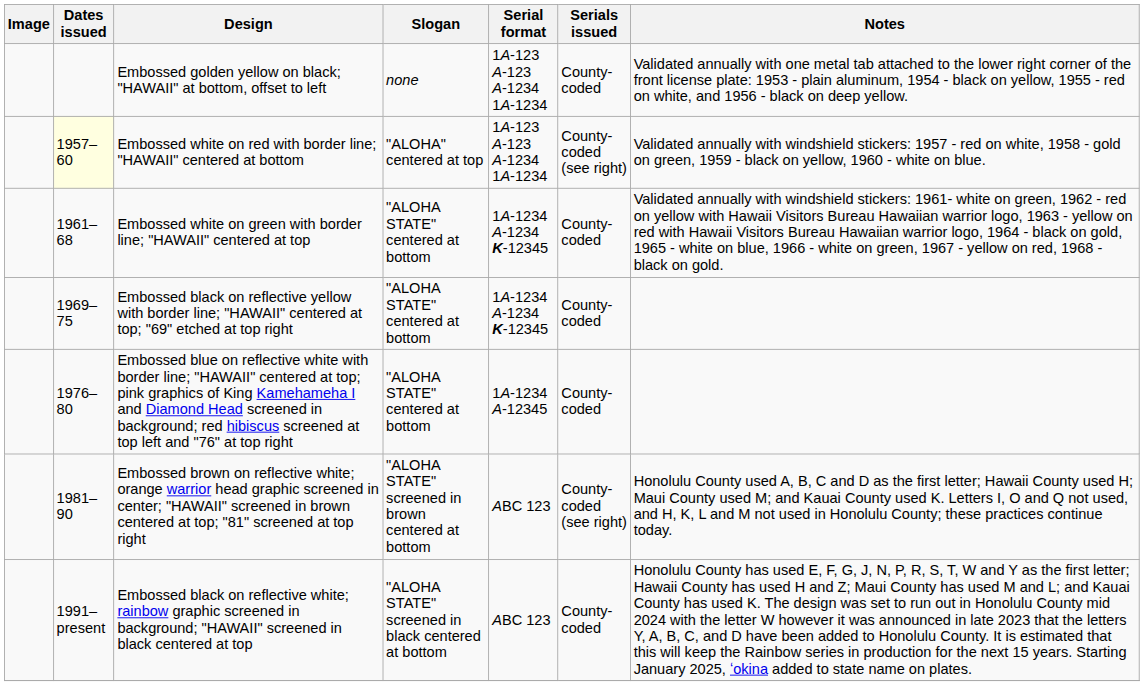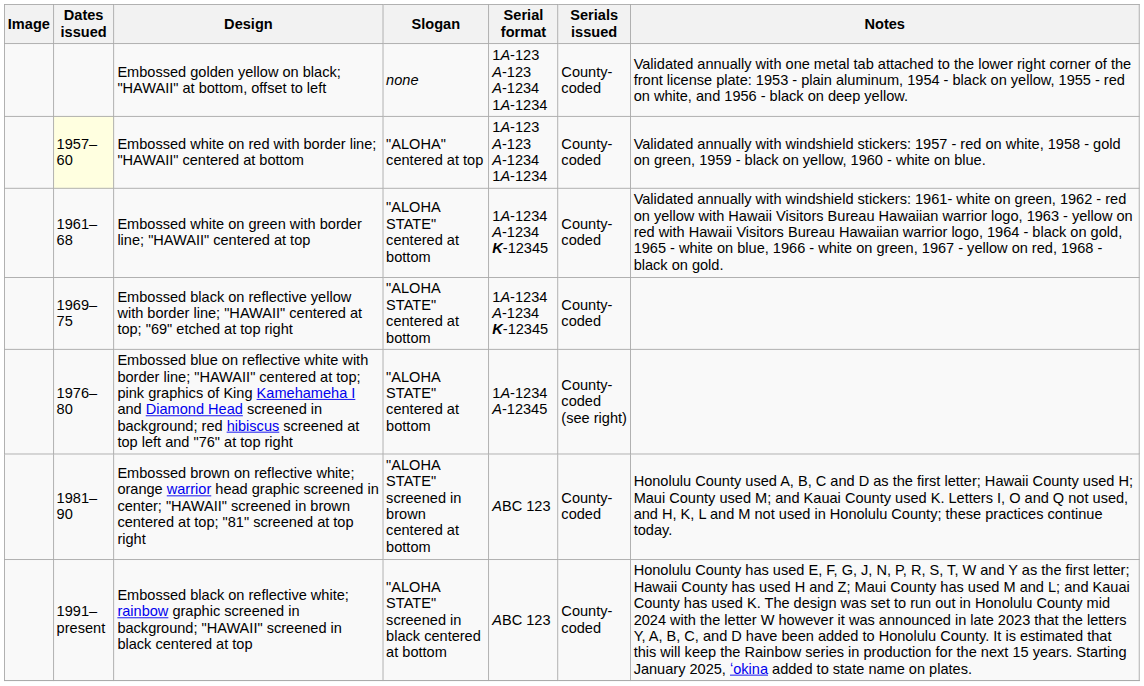row 3 | Serials issued: County-coded (see right) -> County-coded
row 6 | Serials issued: County-coded -> County-coded (see right)
row 7 | Serials issued: County-coded (see right) -> County-coded
